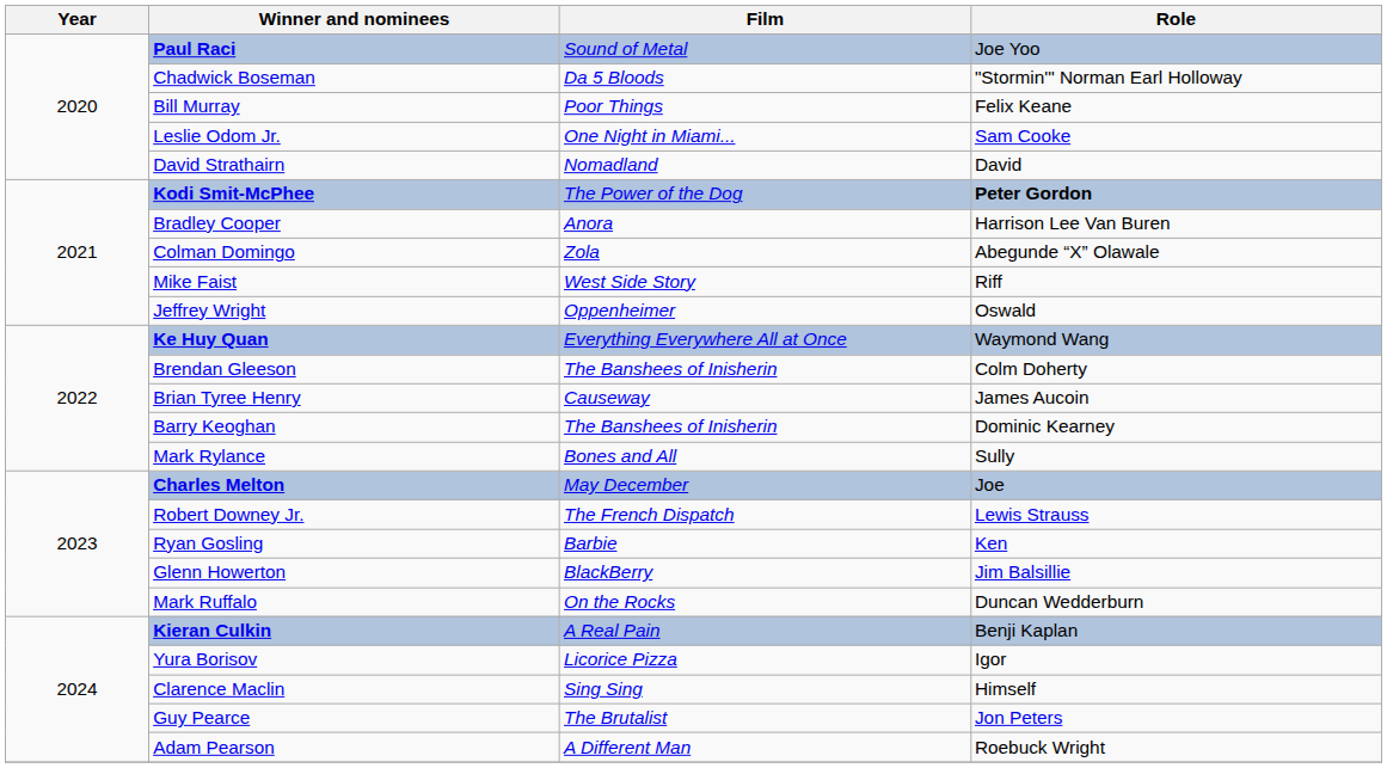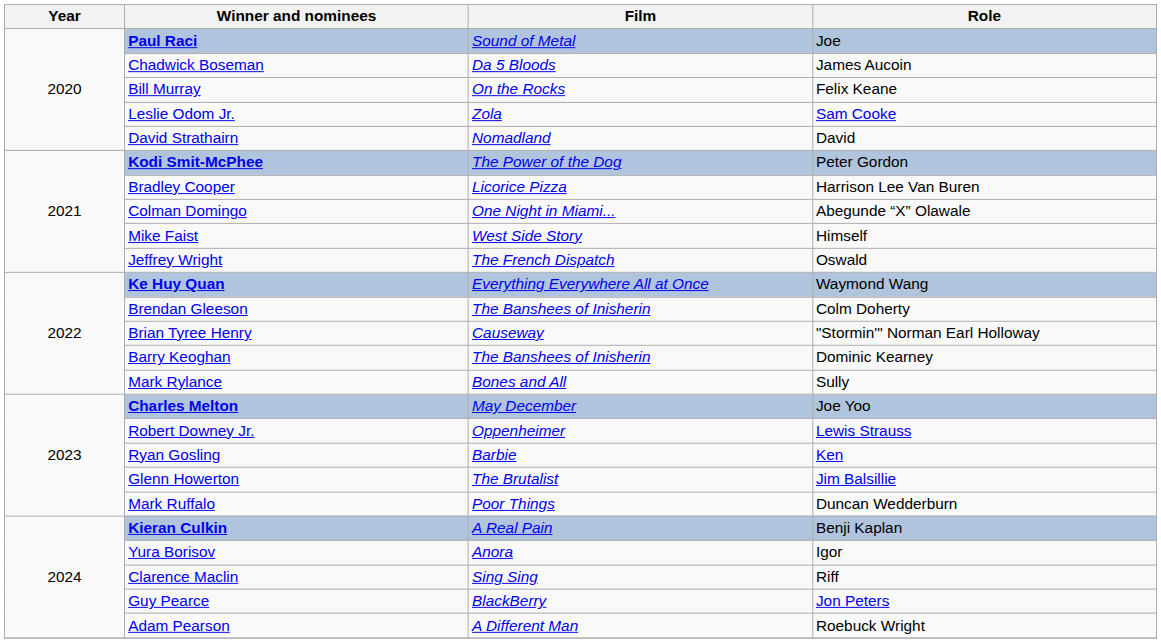Paul Raci | Role: Joe Yoo -> Joe
Chadwick Boseman | Role: "Stormin'" Norman Earl Holloway -> James Aucoin
Bill Murray | Film: Poor Things -> On the Rocks
Leslie Odom Jr. | Film: One Night in Miami... -> Zola
Kodi Smit-McPhee | Role: bold -> normal
Bradley Cooper | Film: Anora -> Licorice Pizza
Colman Domingo | Film: Zola -> One Night in Miami...
Mike Faist | Role: Riff -> Himself
Jeffrey Wright | Film: Oppenheimer -> The French Dispatch
Brian Tyree Henry | Role: James Aucoin -> "Stormin'" Norman Earl Holloway
Charles Melton | Role: Joe -> Joe Yoo
Robert Downey Jr. | Film: The French Dispatch -> Oppenheimer
Glenn Howerton | Film: BlackBerry -> The Brutalist
Mark Ruffalo | Film: On the Rocks -> Poor Things
Yura Borisov | Film: Licorice Pizza -> Anora
Clarence Maclin | Role: Himself -> Riff
Guy Pearce | Film: The Brutalist -> BlackBerry
